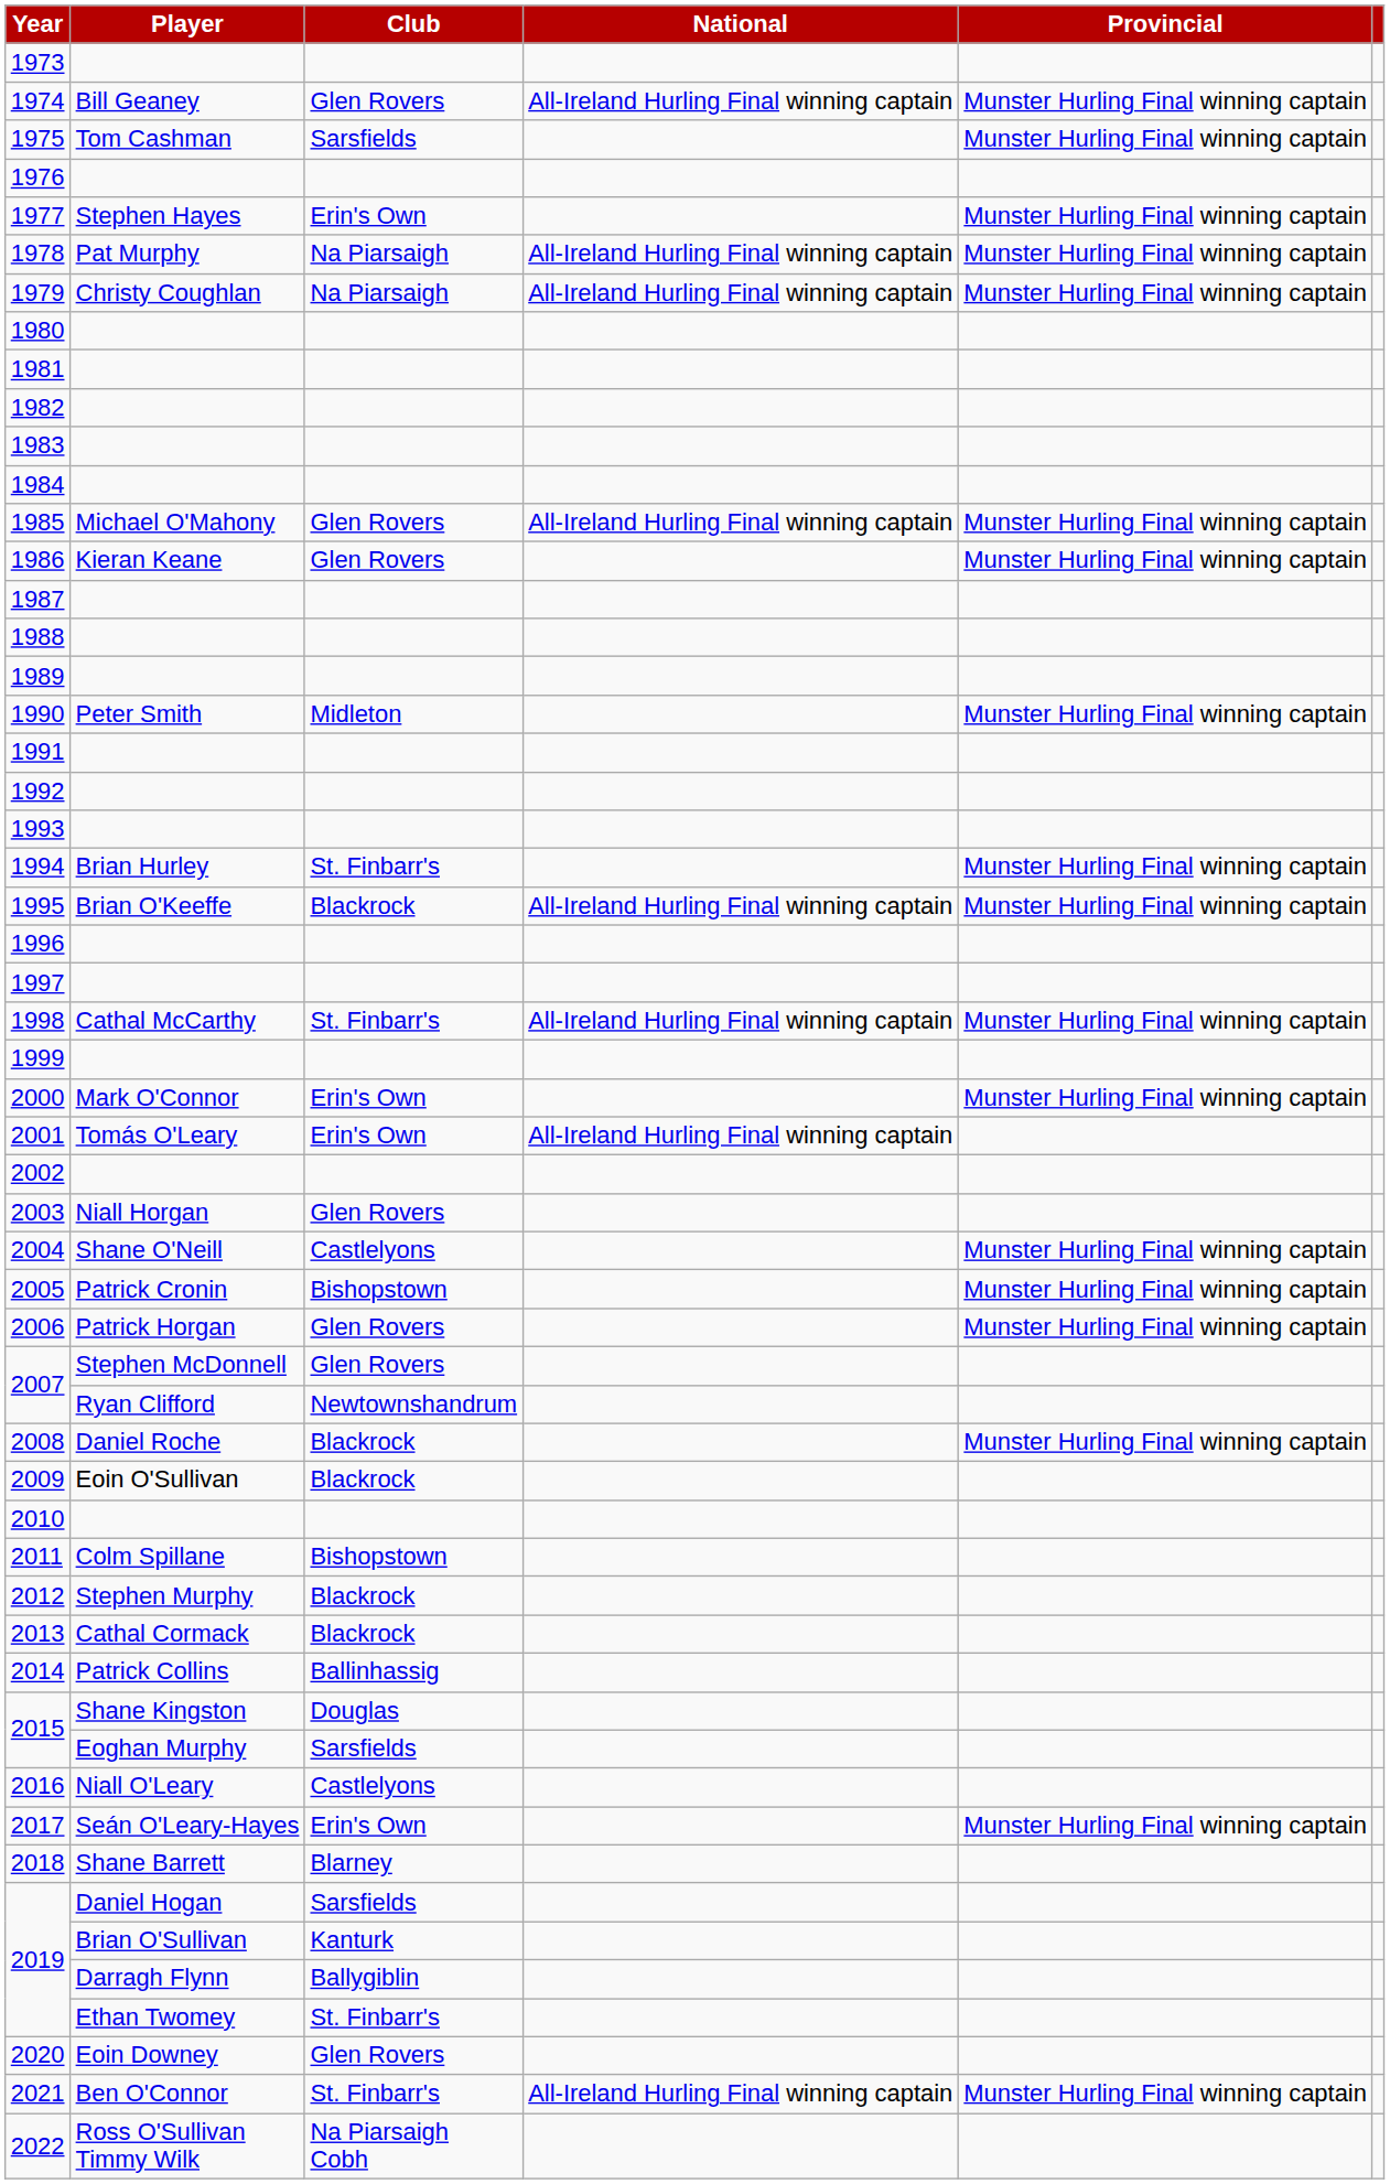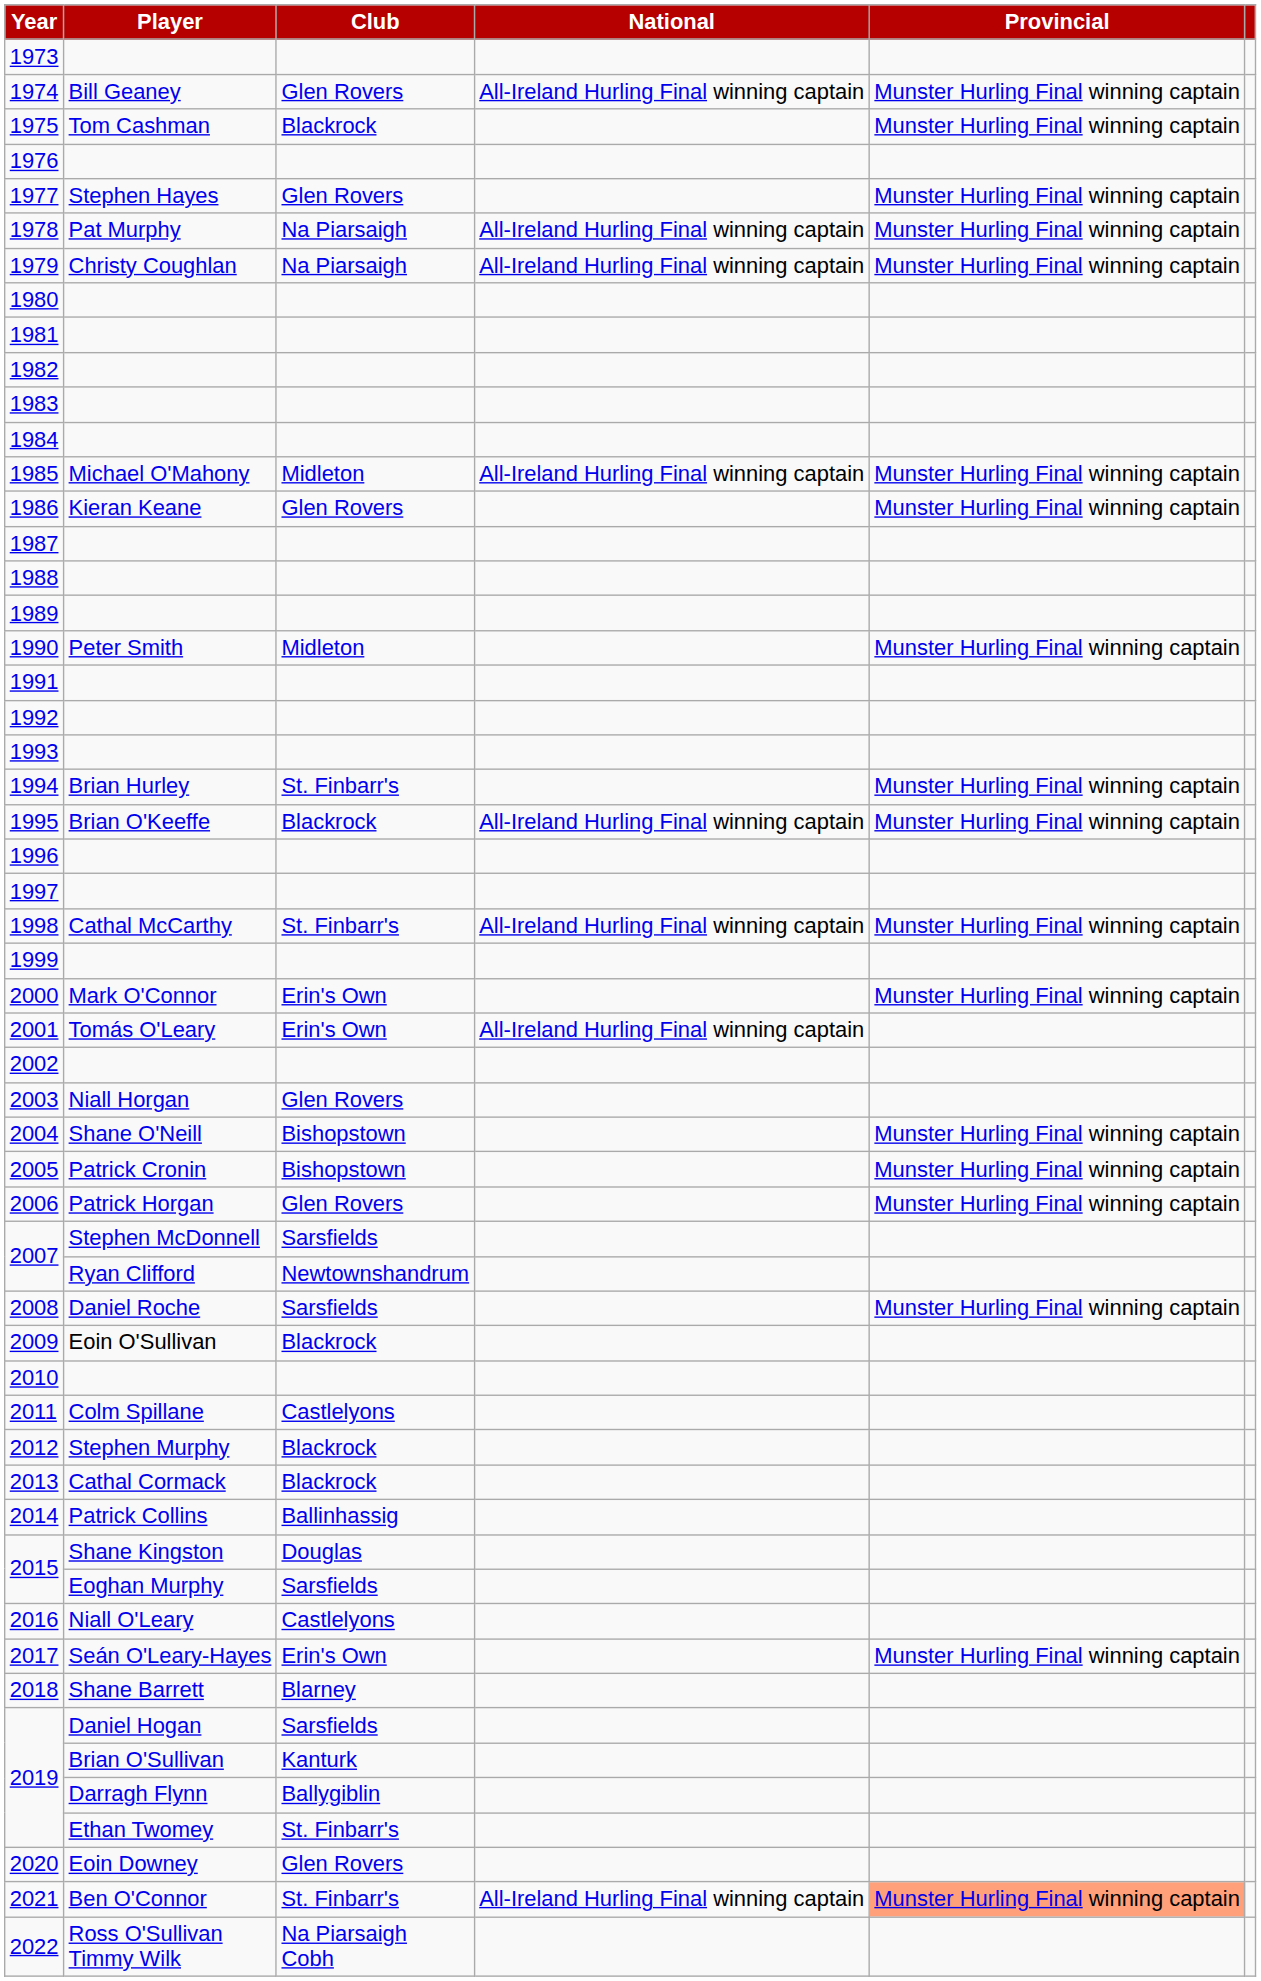1975 | Club: Sarsfields -> Blackrock
1977 | Club: Erin's Own -> Glen Rovers
1985 | Club: Glen Rovers -> Midleton
2004 | Club: Castlelyons -> Bishopstown
2007 / Stephen McDonnell | Club: Glen Rovers -> Sarsfields
2008 | Club: Blackrock -> Sarsfields
2011 | Club: Bishopstown -> Castlelyons
2021 | Provincial: no background -> lightsalmon background
